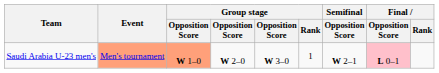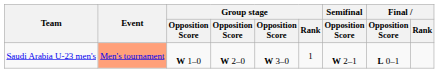Saudi Arabia U-23 men's | column 3: lightsalmon background -> no background
Saudi Arabia U-23 men's | Final / Opposition Score: pink background -> no background
